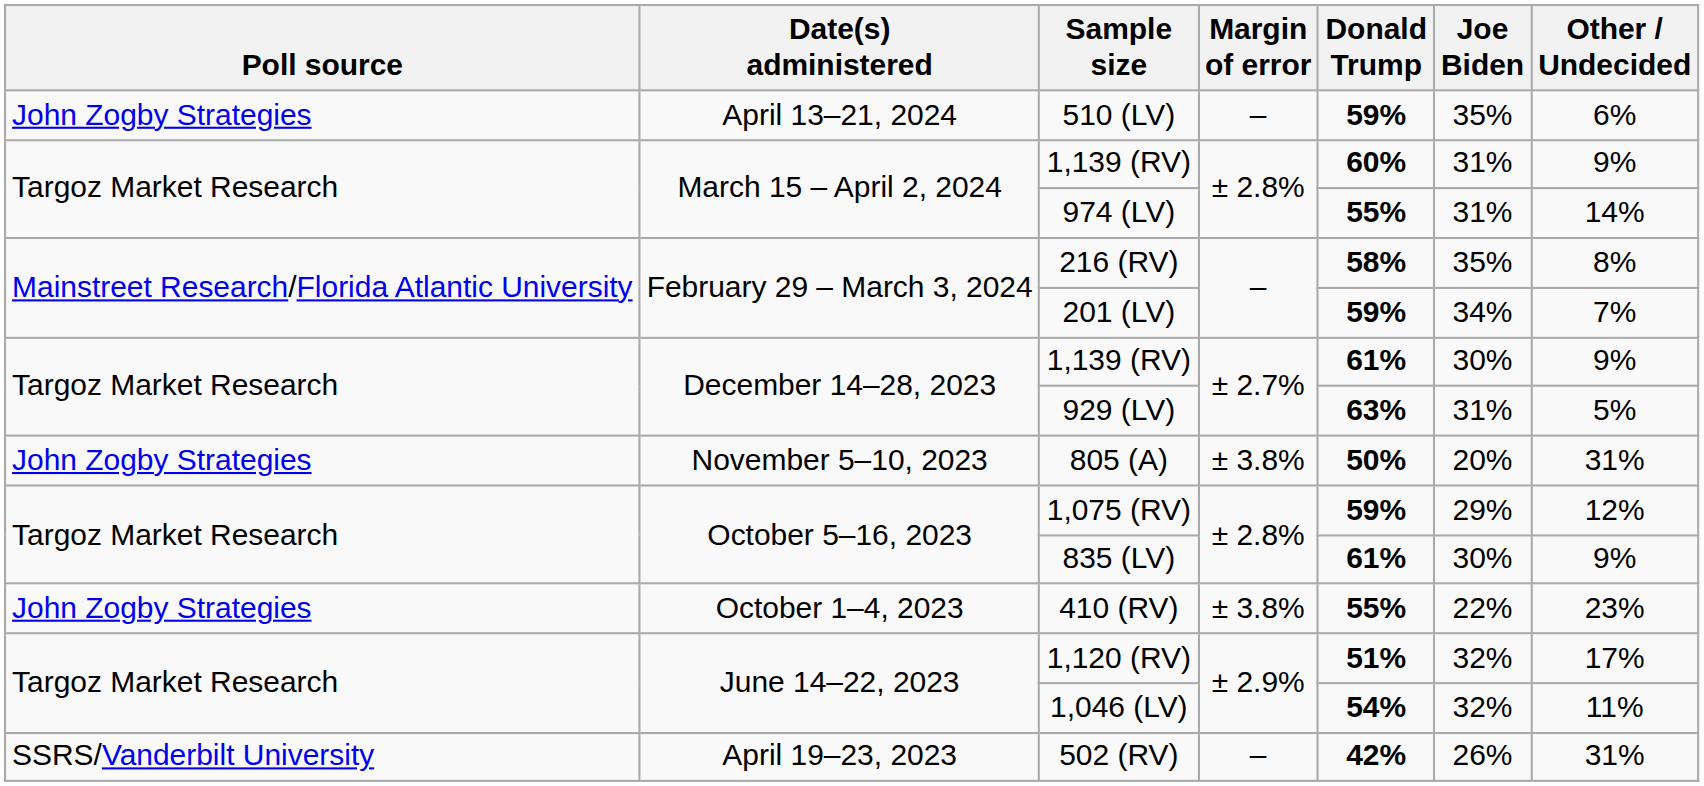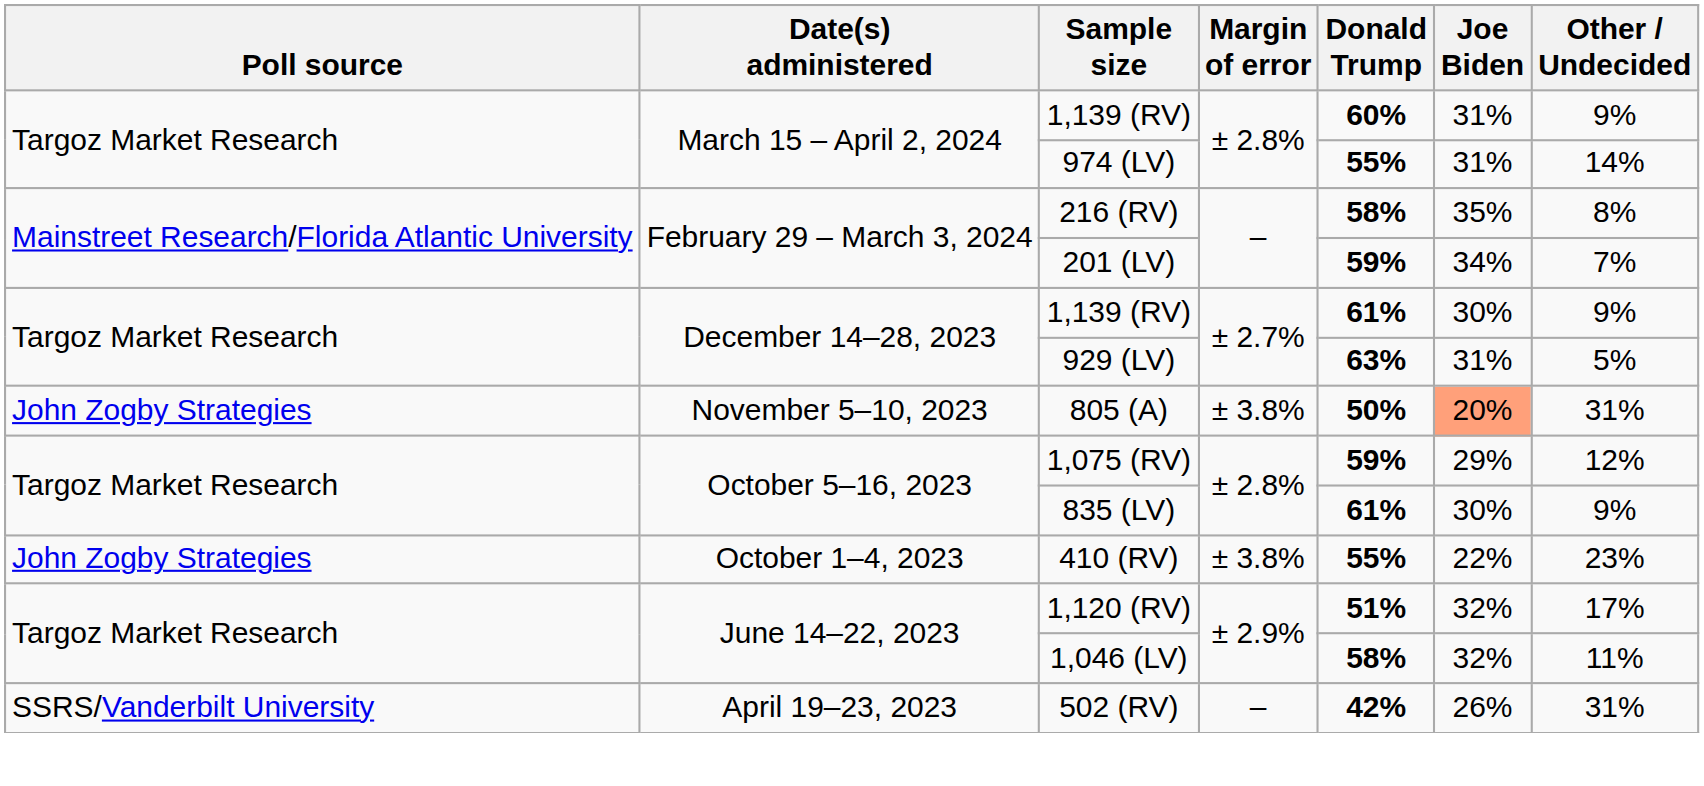- row: John Zogby Strategies | April 13–21, 2024 | 510 (LV) | – | 59% | 35% | 6%
805 (A) | Joe Biden: no background -> lightsalmon background
1,046 (LV) | Donald Trump: 54% -> 58%
